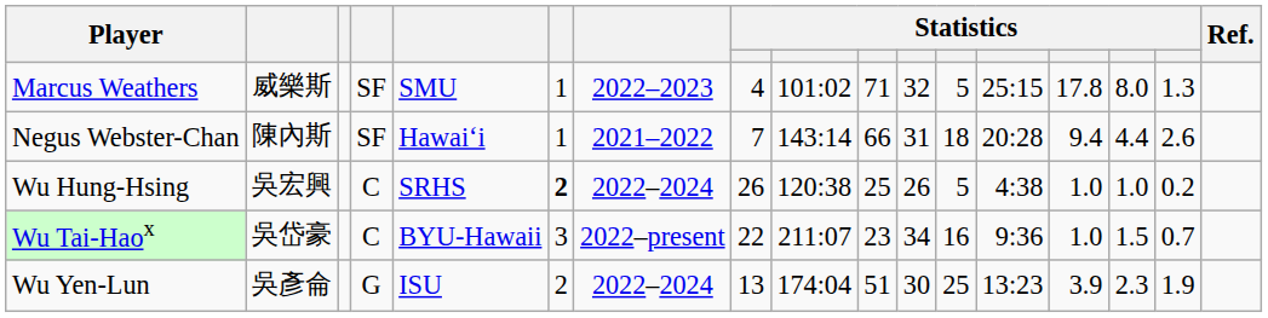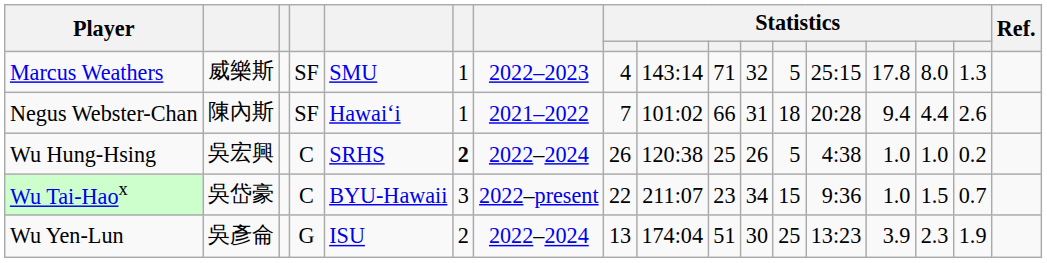Marcus Weathers | column 9: 101:02 -> 143:14
Negus Webster-Chan | column 9: 143:14 -> 101:02
Wu Tai-Haox | column 12: 16 -> 15
